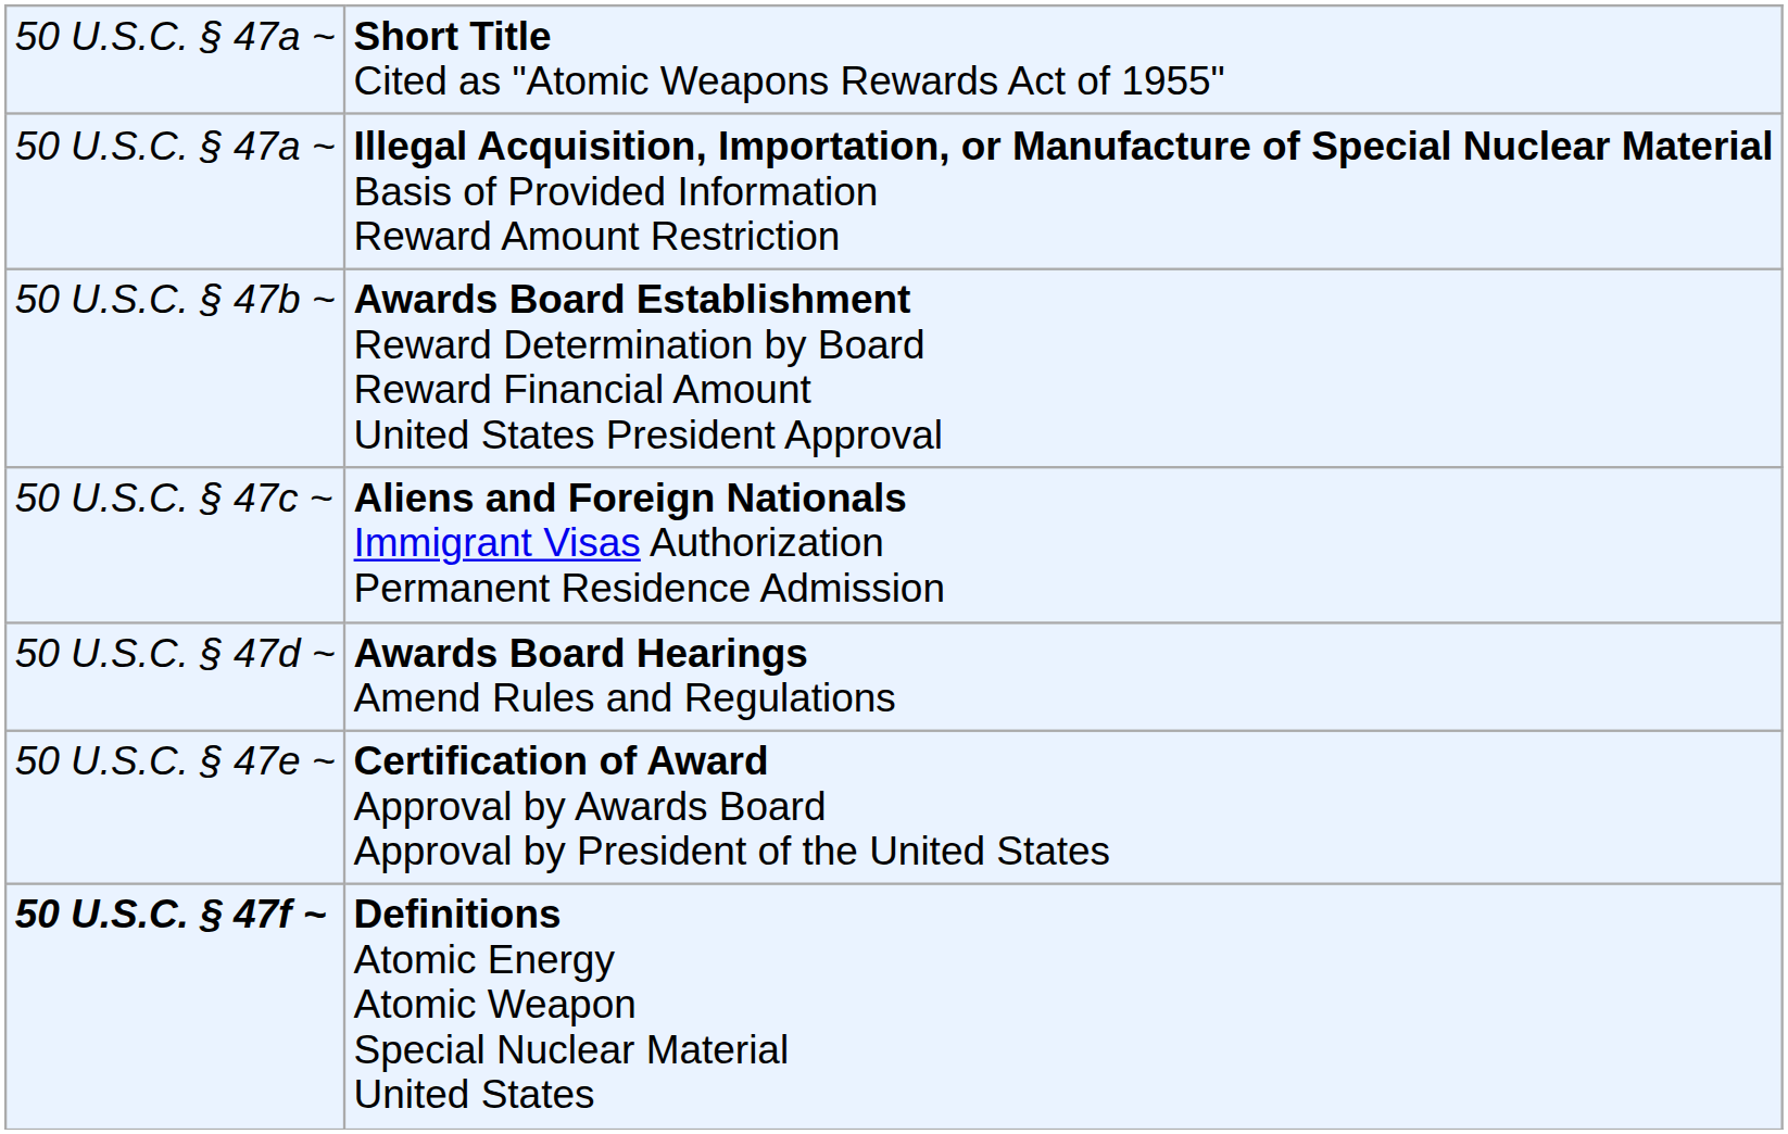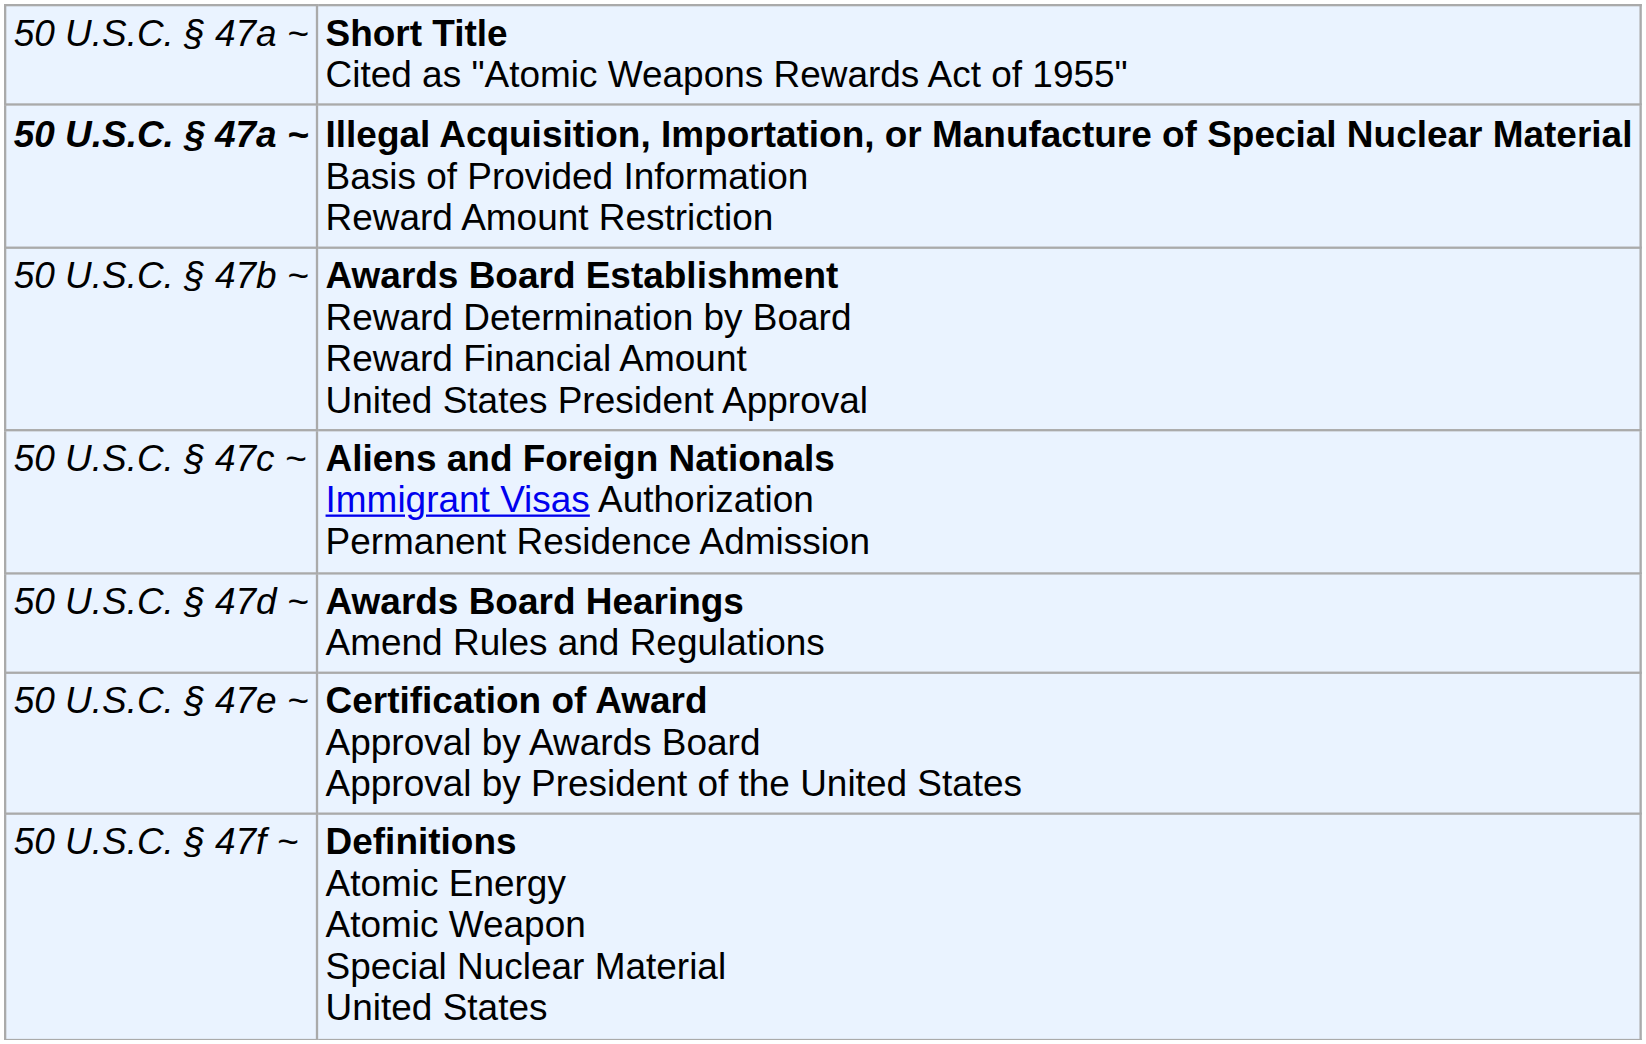row 2 | column 1: normal -> bold
row 7 | column 1: bold -> normal
